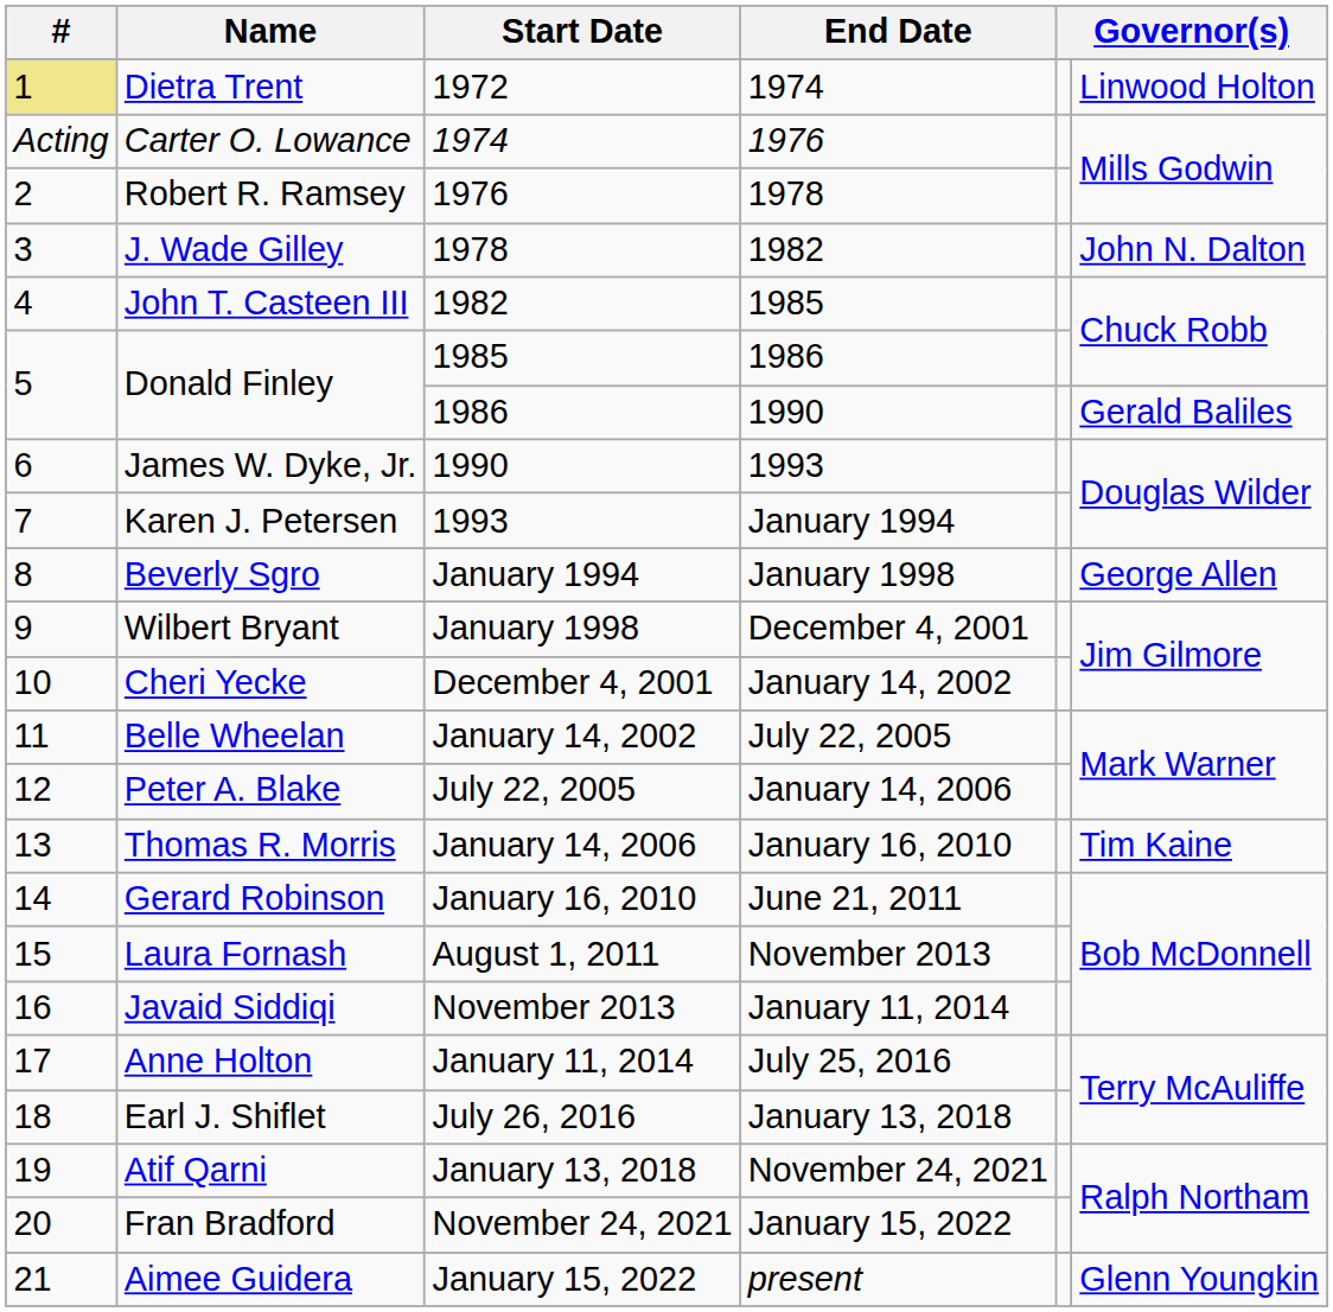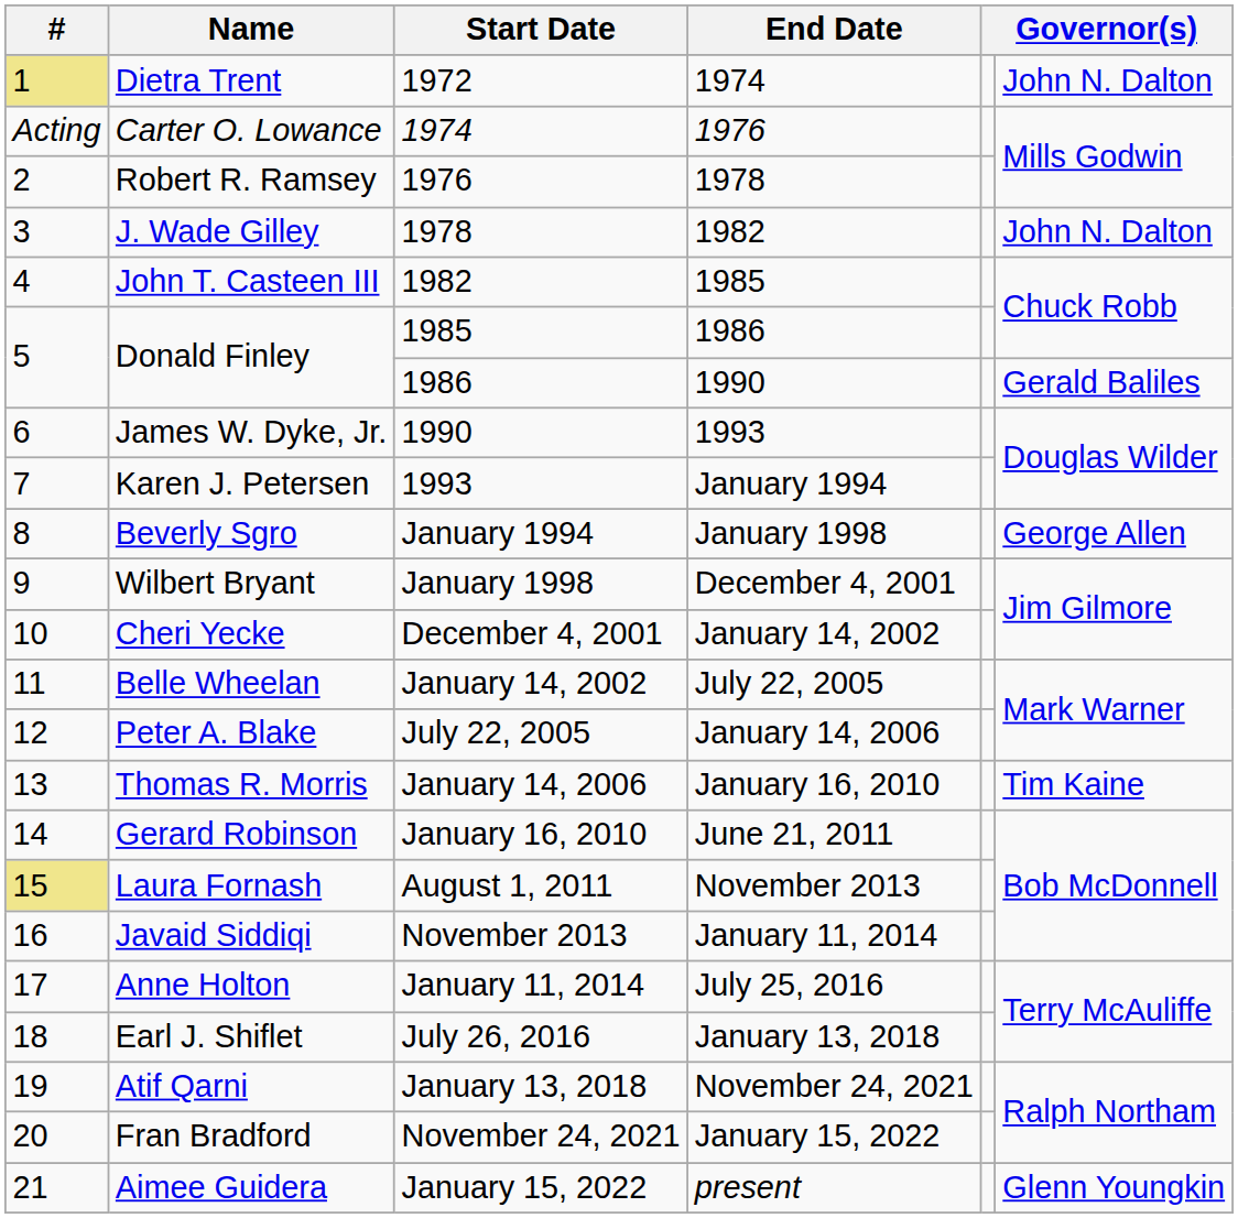1972 | column 6: Linwood Holton -> John N. Dalton
August 1, 2011 | #: no background -> khaki background
